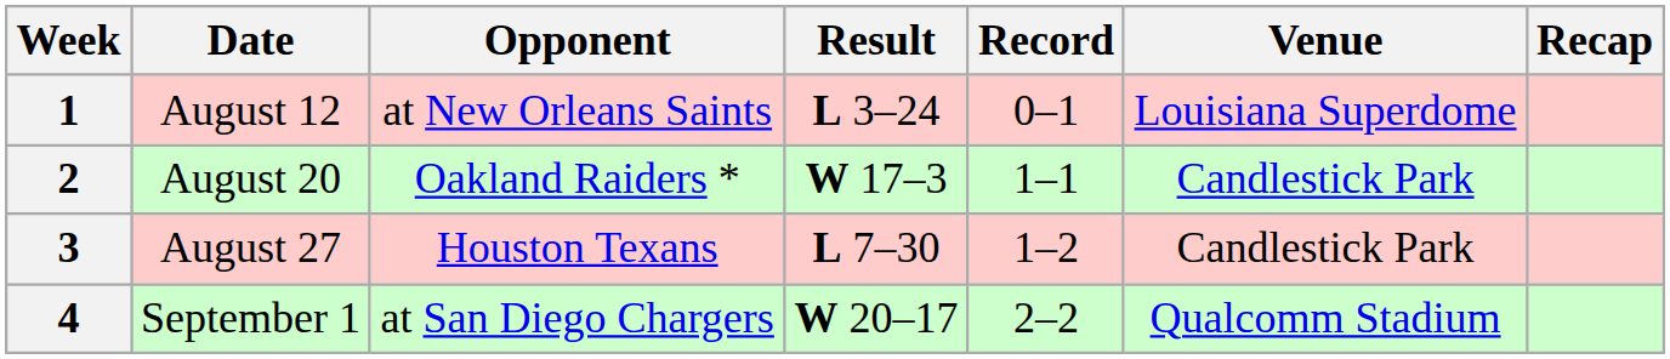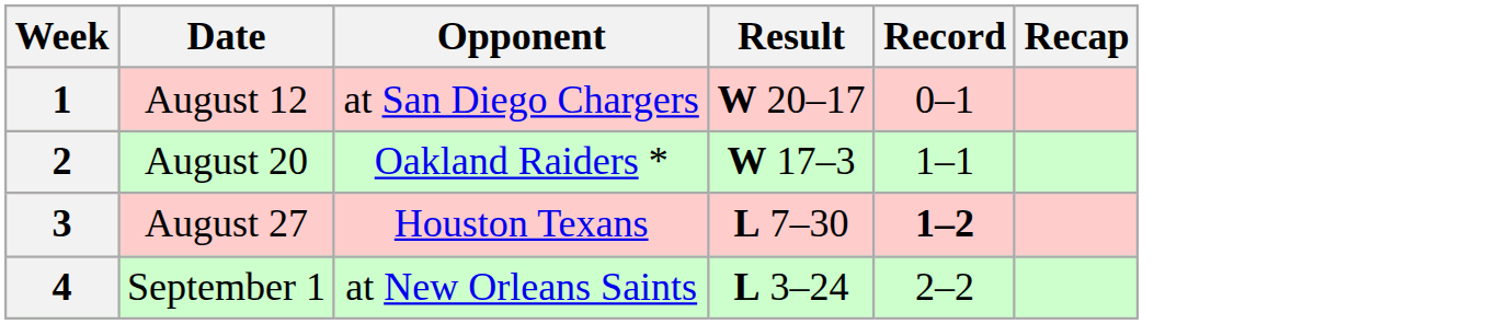- column: Venue | Louisiana Superdome | Candlestick Park | Candlestick Park | Qualcomm Stadium
1 | Opponent: at New Orleans Saints -> at San Diego Chargers
1 | Result: L 3–24 -> W 20–17
3 | Record: normal -> bold
4 | Opponent: at San Diego Chargers -> at New Orleans Saints
4 | Result: W 20–17 -> L 3–24
